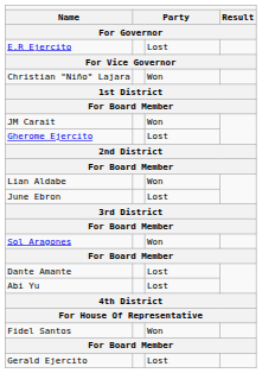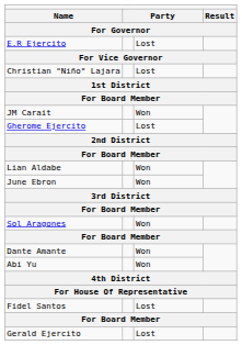Christian "Niño" Lajara | column 3: Won -> Lost
June Ebron | column 3: Lost -> Won
Dante Amante | column 3: Lost -> Won
Abi Yu | column 3: Lost -> Won
Fidel Santos | column 3: Won -> Lost
